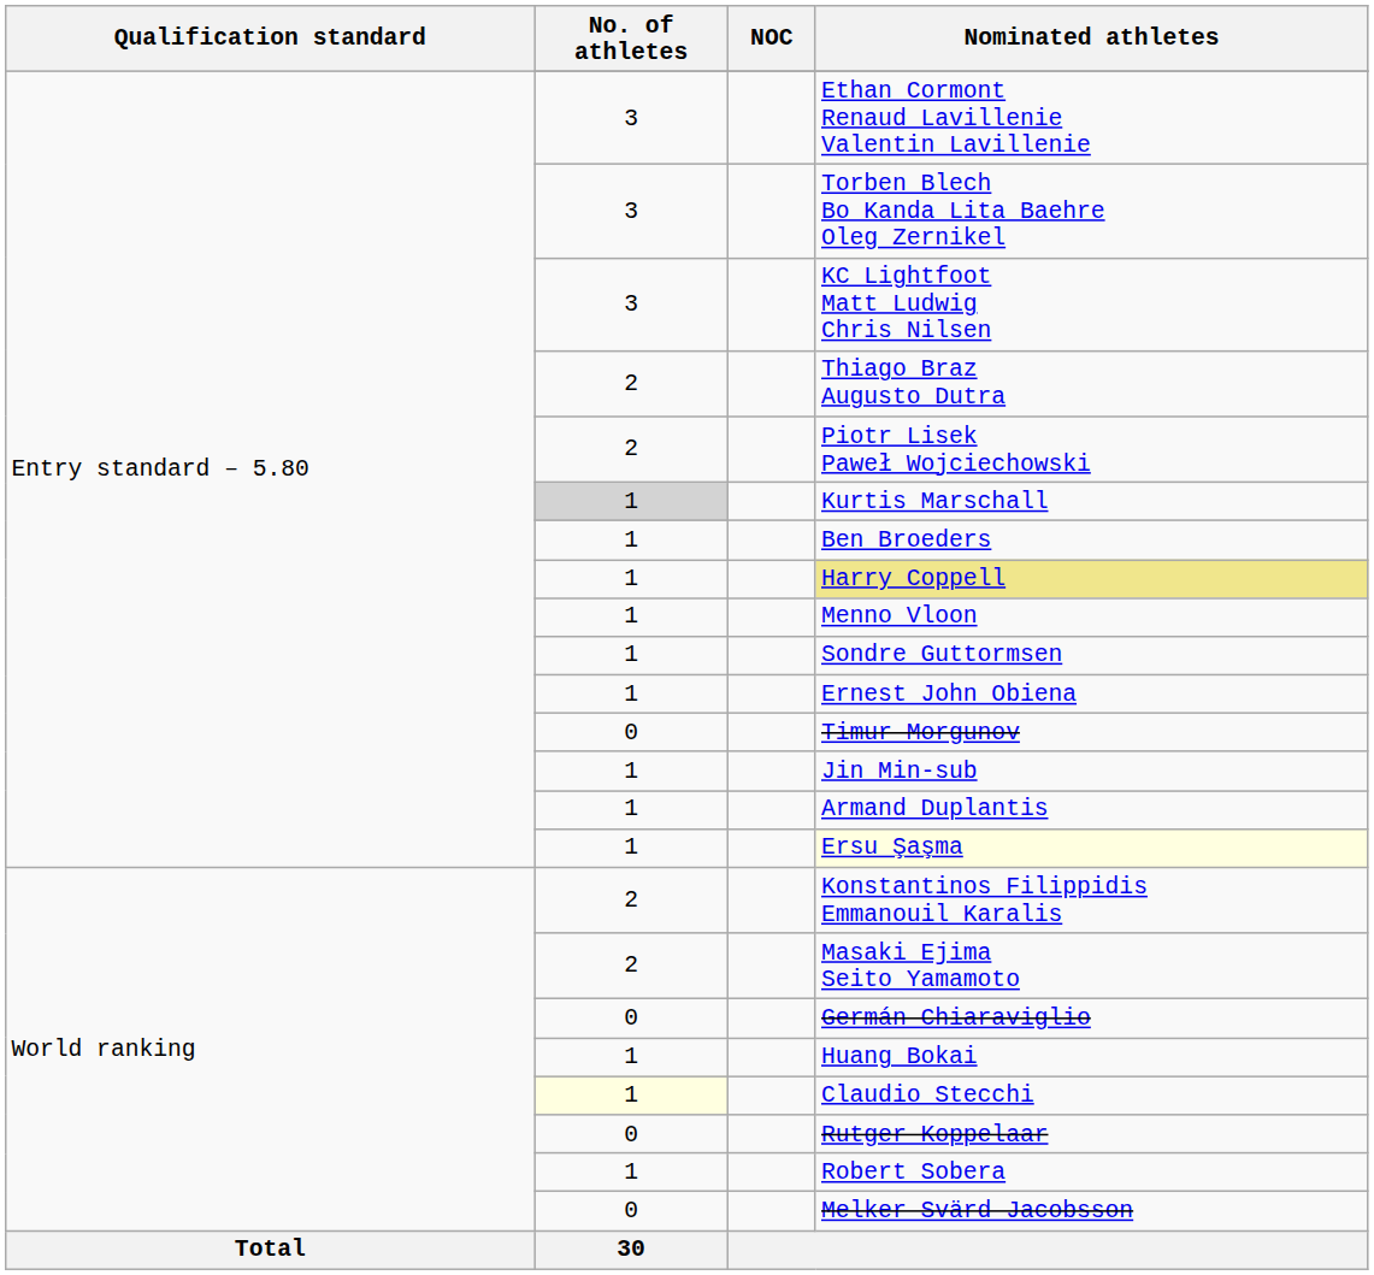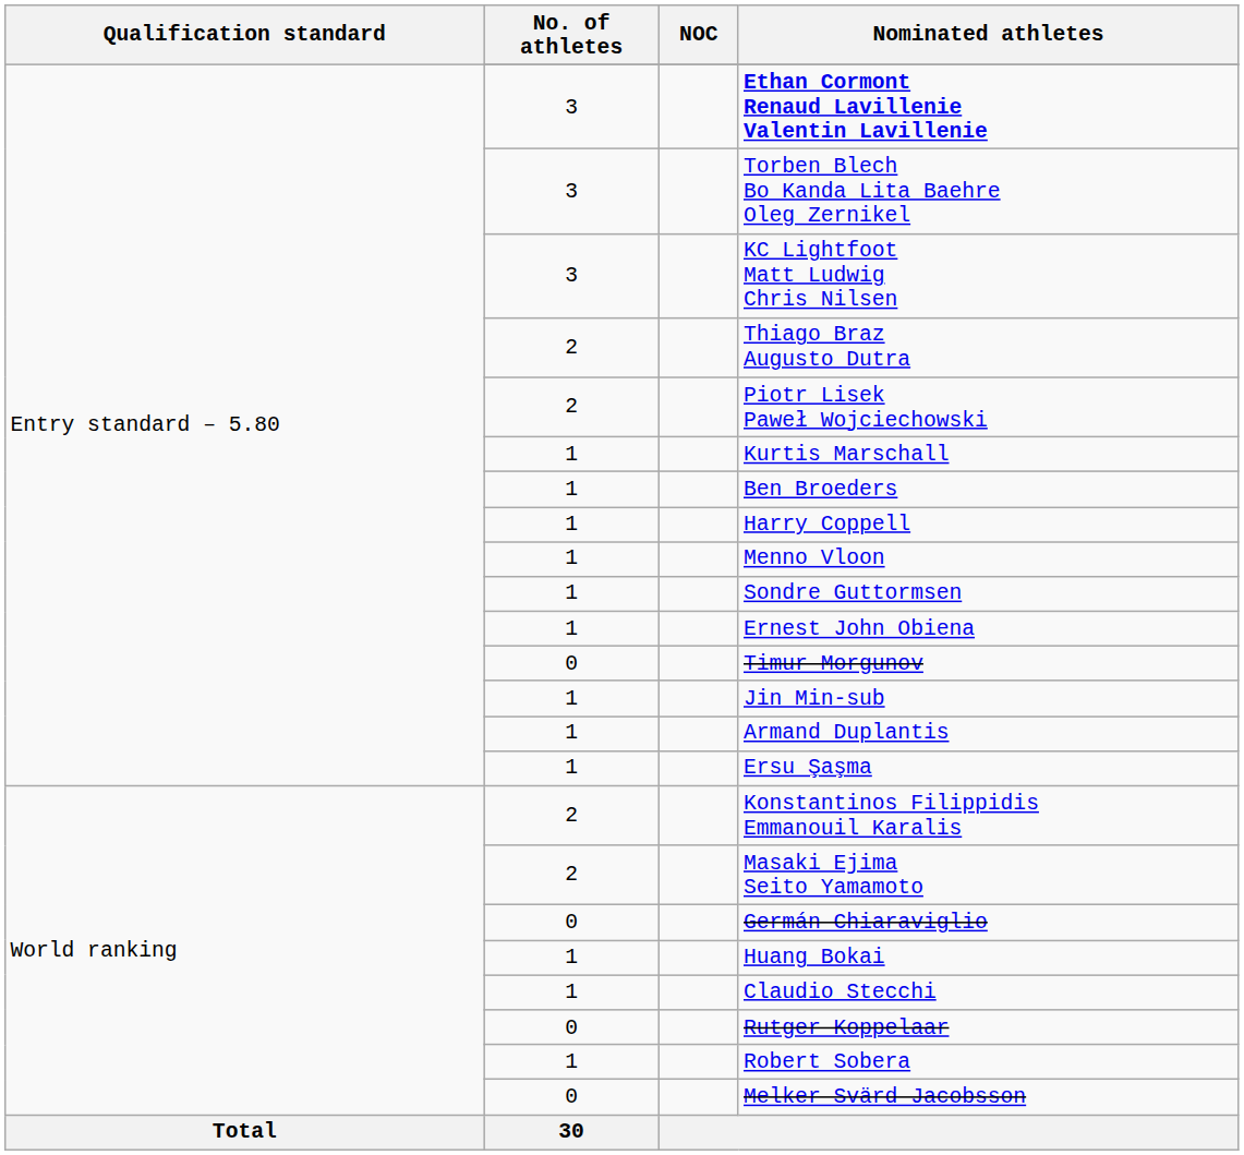Ethan Cormont Renaud Lavillenie Valentin Lavillenie | Nominated athletes: normal -> bold
Kurtis Marschall | No. of athletes: lightgrey background -> no background
Harry Coppell | Nominated athletes: khaki background -> no background
Ersu Şaşma | Nominated athletes: lightyellow background -> no background
Claudio Stecchi | No. of athletes: lightyellow background -> no background
